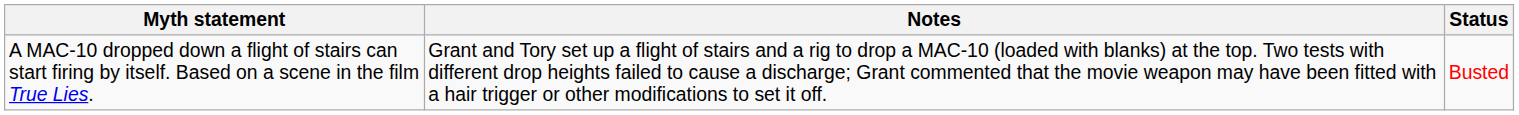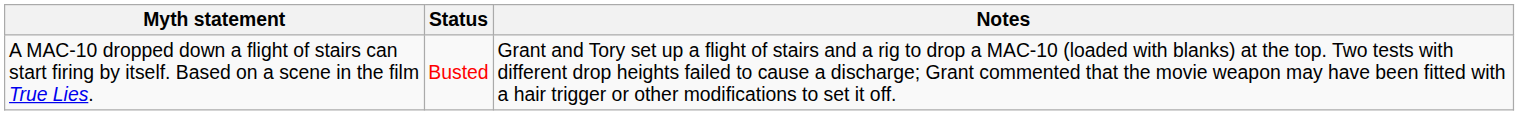columns swapped: Status <-> Notes
